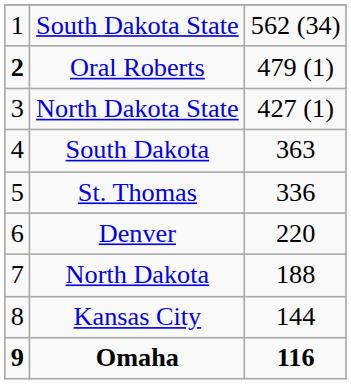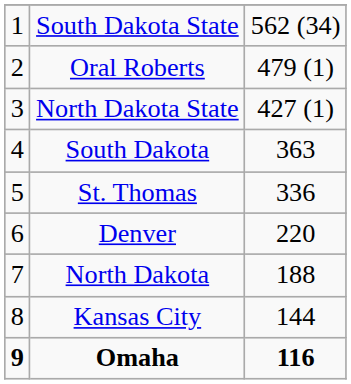Oral Roberts | column 1: bold -> normal
